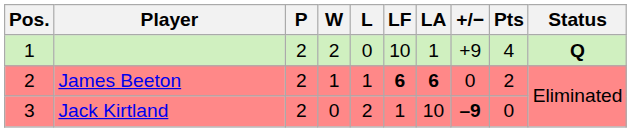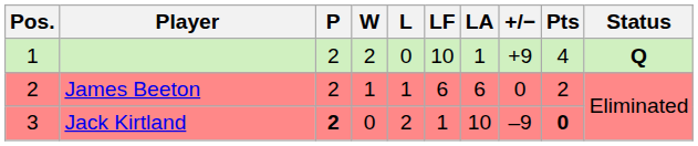James Beeton | LF: bold -> normal
James Beeton | LA: bold -> normal
Jack Kirtland | P: normal -> bold
Jack Kirtland | +/−: bold -> normal
Jack Kirtland | Pts: normal -> bold
